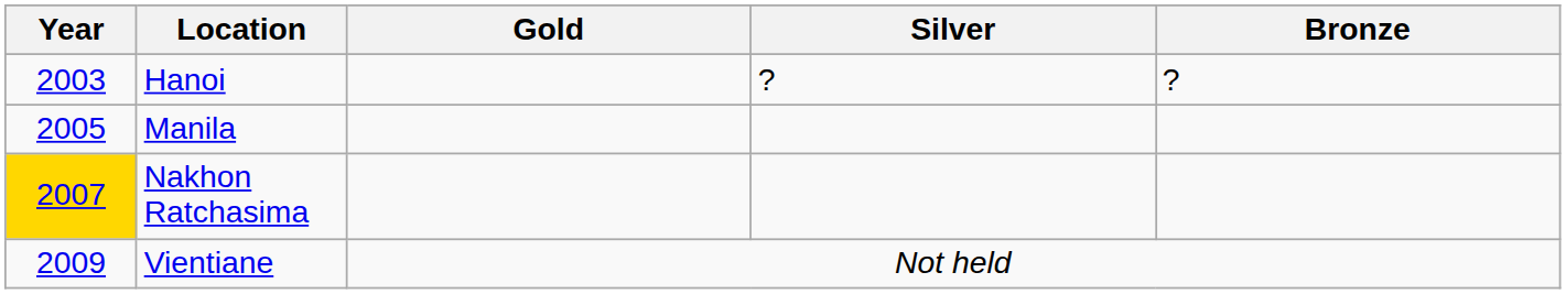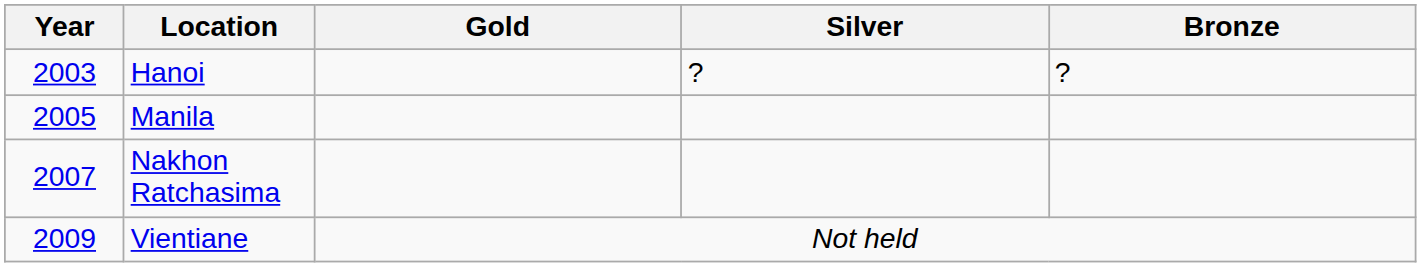Nakhon Ratchasima | Year: gold background -> no background
